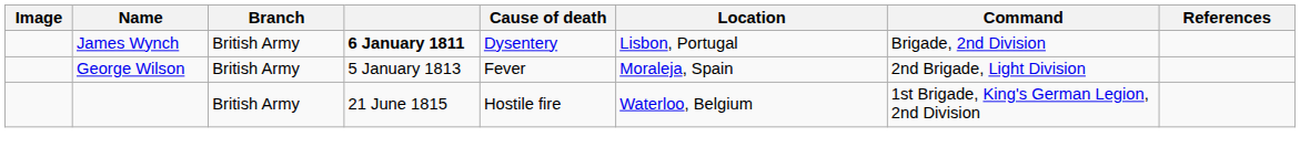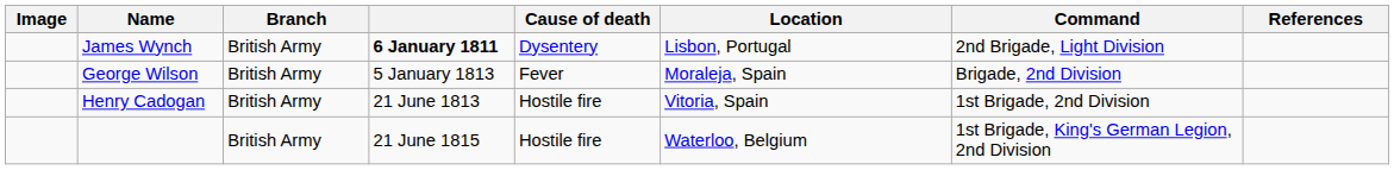James Wynch | Command: Brigade, 2nd Division -> 2nd Brigade, Light Division
George Wilson | Command: 2nd Brigade, Light Division -> Brigade, 2nd Division
+ row: Henry Cadogan | British Army | 21 June 1813 | Hostile fire | Vitoria, Spain | 1st Brigade, 2nd Division
